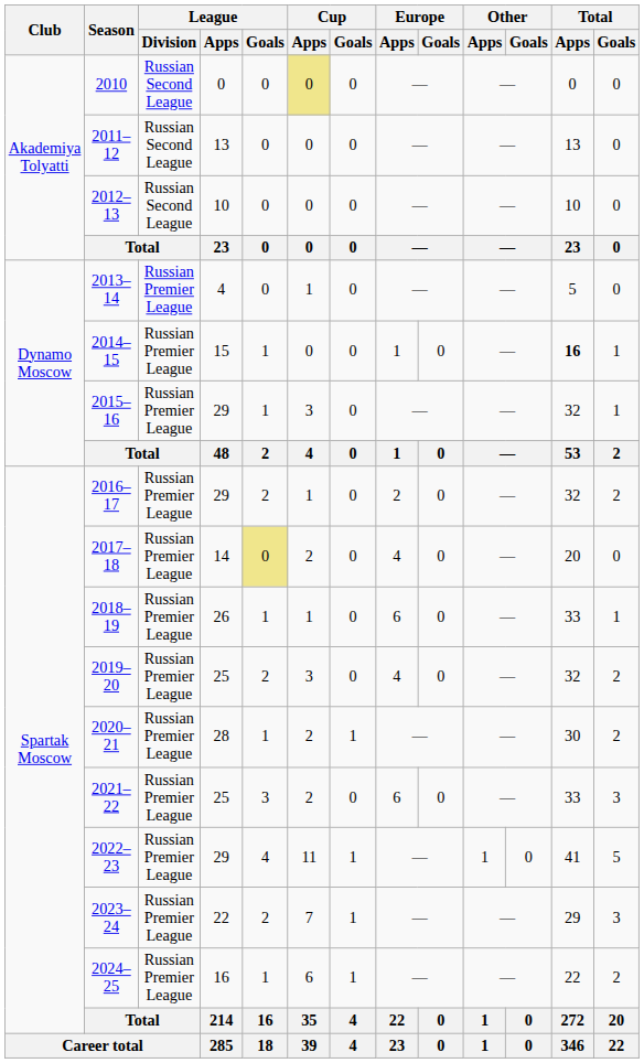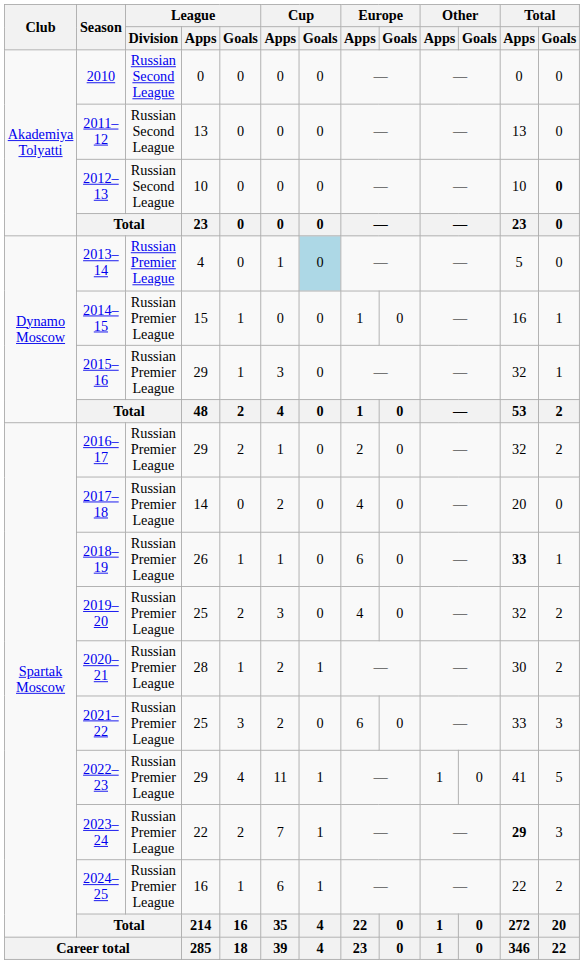2010 | Cup / Apps: khaki background -> no background
2012–13 | Total / Goals: normal -> bold
2013–14 | Cup / Goals: no background -> lightblue background
2014–15 | Total / Apps: bold -> normal
2017–18 | League / Goals: khaki background -> no background
2018–19 | Total / Apps: normal -> bold
2023–24 | Total / Apps: normal -> bold
